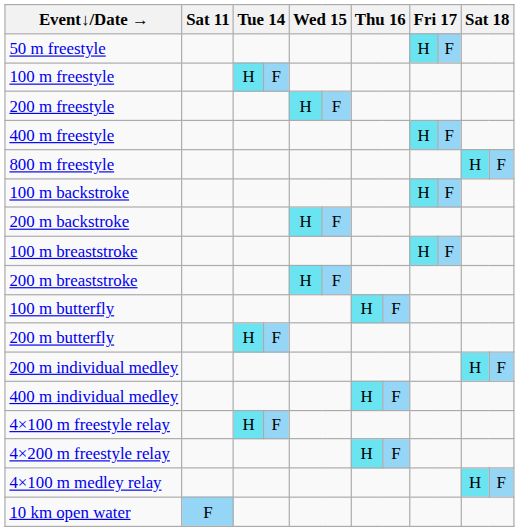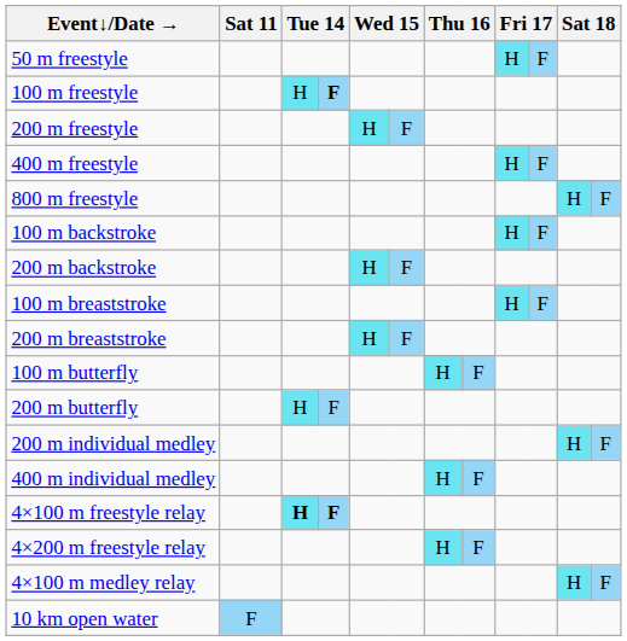100 m freestyle | column 4: normal -> bold
4×100 m freestyle relay | column 3: normal -> bold
4×100 m freestyle relay | column 4: normal -> bold
